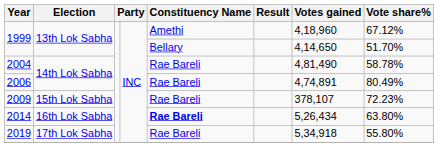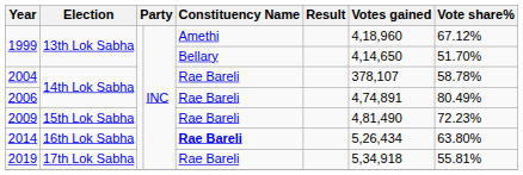2004 | Votes gained: 4,81,490 -> 378,107
2009 | Votes gained: 378,107 -> 4,81,490
2019 | Vote share%: 55.80% -> 55.81%
